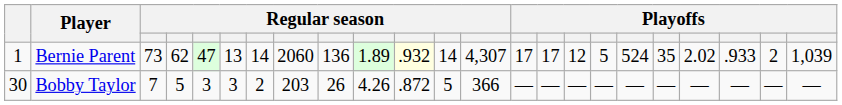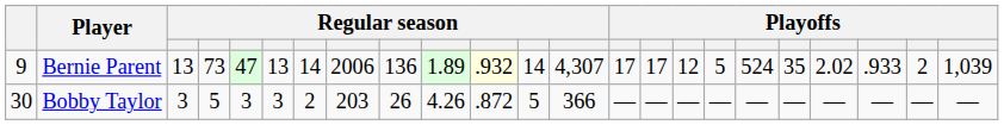Bernie Parent | column 1: 1 -> 9
Bernie Parent | column 3: 73 -> 13
Bernie Parent | column 4: 62 -> 73
Bernie Parent | column 8: 2060 -> 2006
Bobby Taylor | column 3: 7 -> 3
